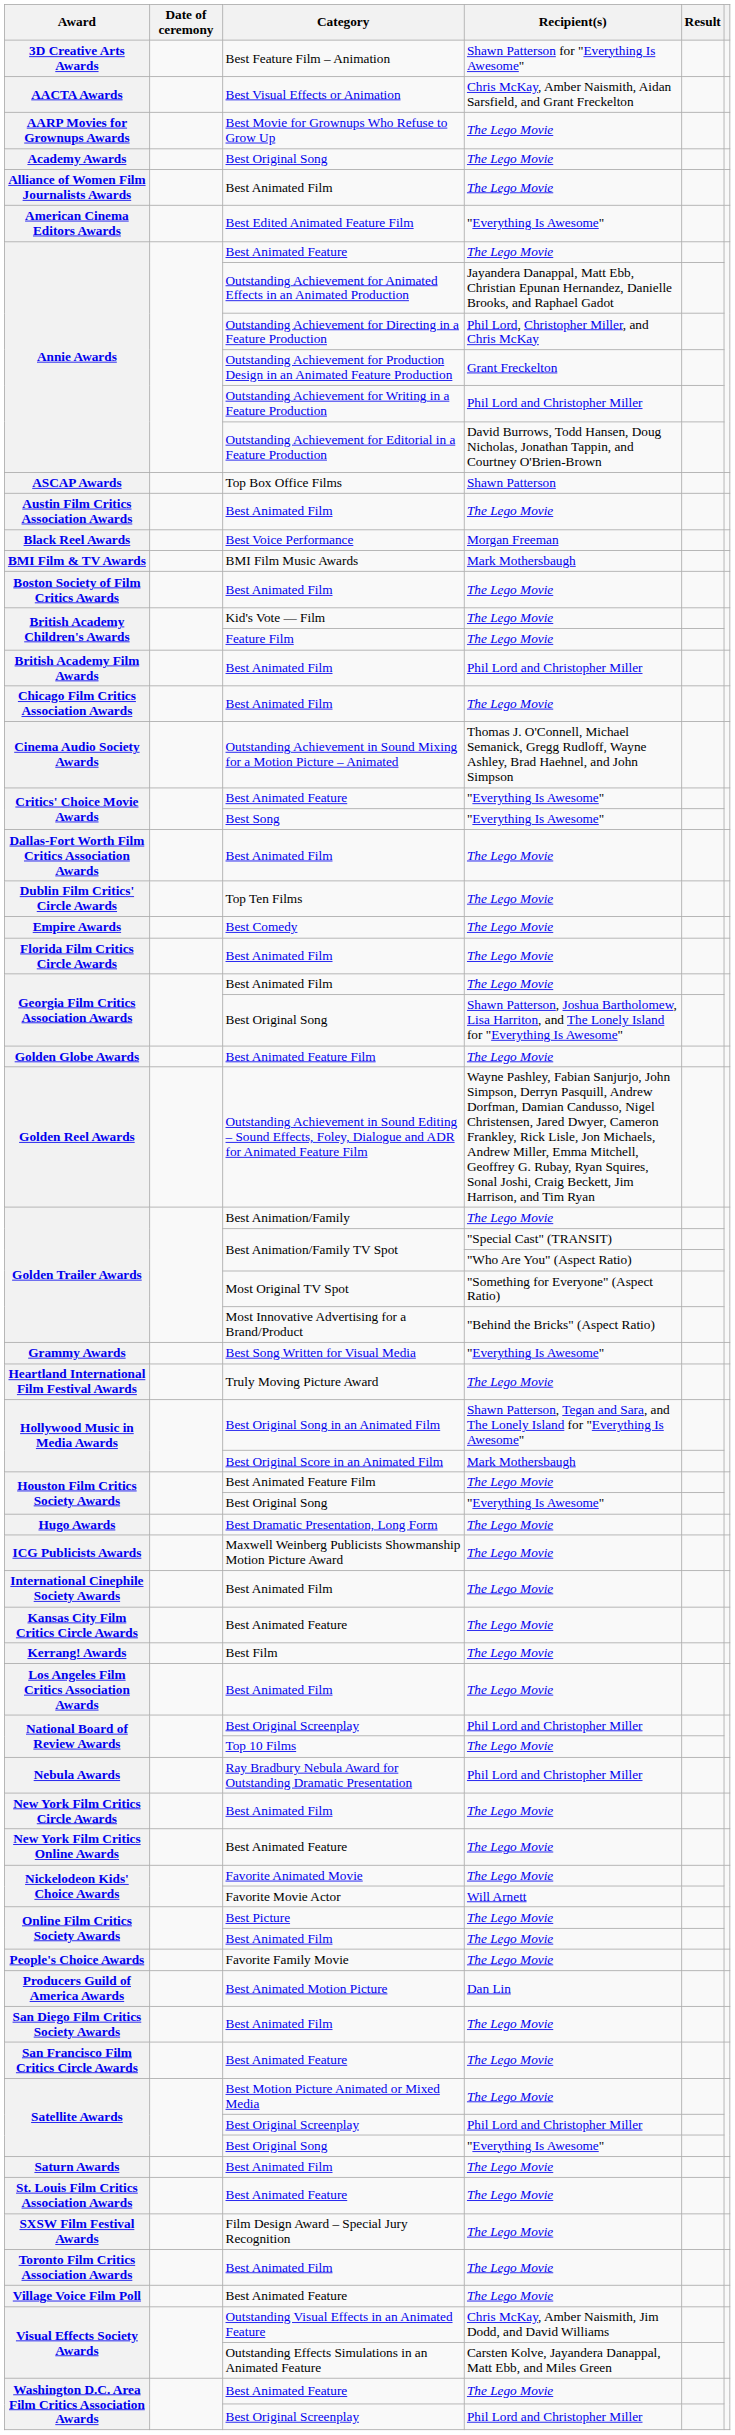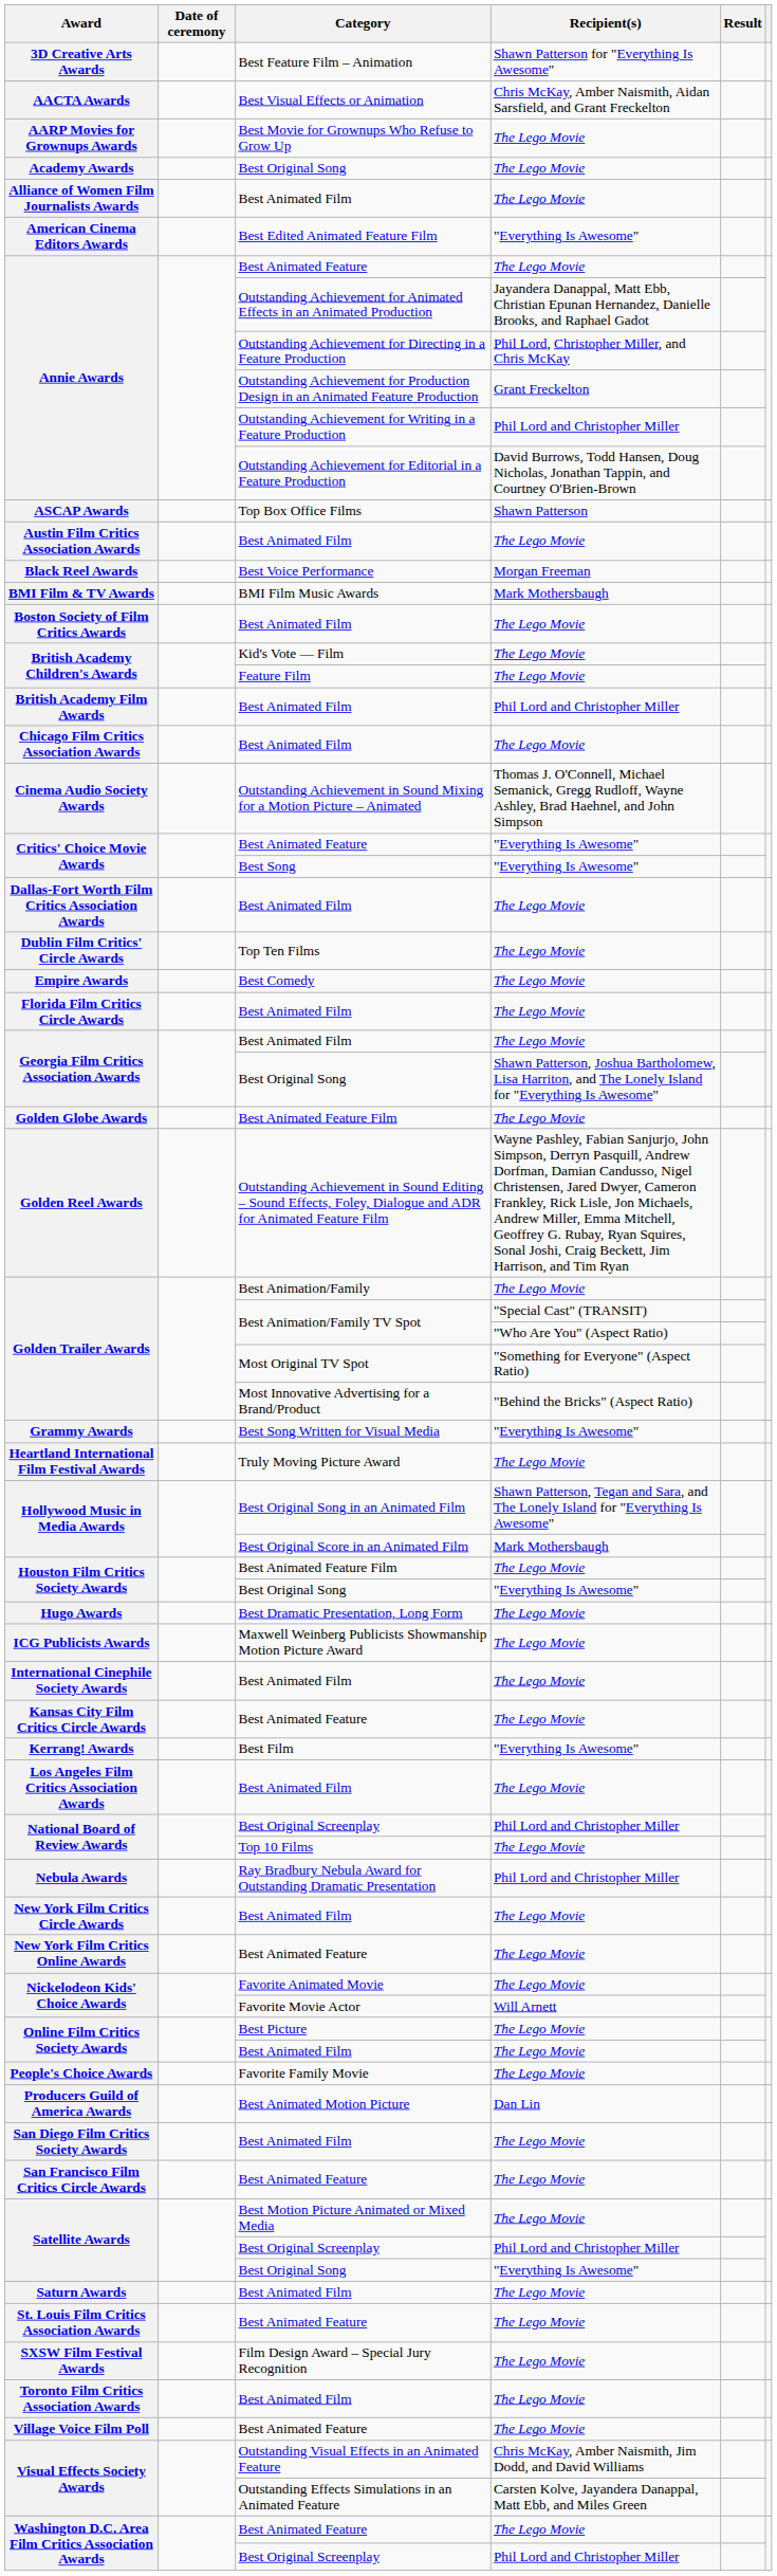Kerrang! Awards | Recipient(s): The Lego Movie -> "Everything Is Awesome"
